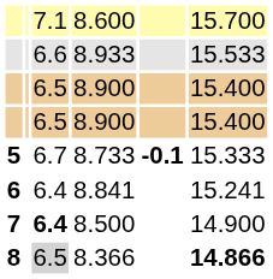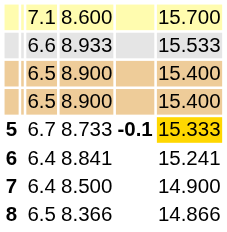8.733 | column 5: no background -> gold background
8.500 | column 2: bold -> normal
8.366 | column 2: lightgrey background -> no background
8.366 | column 5: bold -> normal
